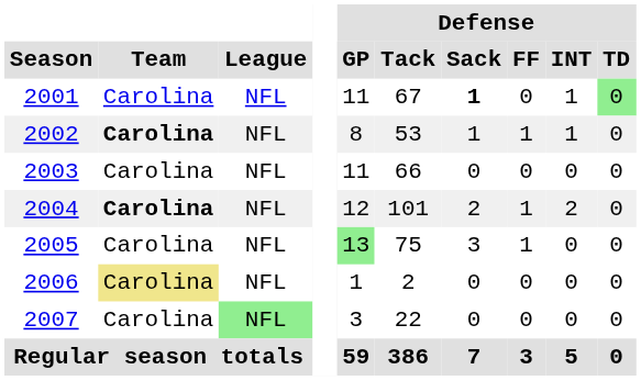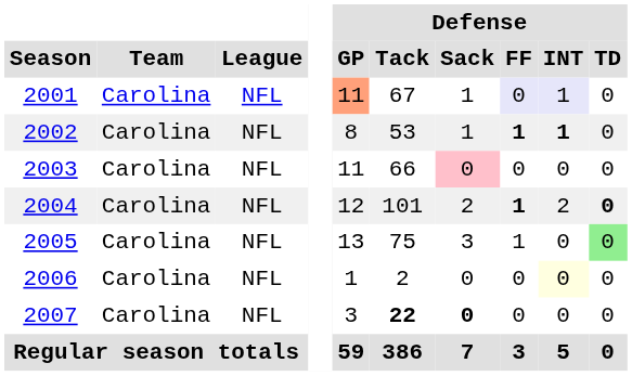2001 | Defense / GP: no background -> lightsalmon background
2001 | Defense / Sack: bold -> normal
2001 | Defense / FF: no background -> lavender background
2001 | Defense / INT: no background -> lavender background
2001 | Defense / TD: lightgreen background -> no background
2002 | Team: bold -> normal
2002 | Defense / FF: normal -> bold
2002 | Defense / INT: normal -> bold
2003 | Defense / Sack: no background -> pink background
2004 | Team: bold -> normal
2004 | Defense / FF: normal -> bold
2004 | Defense / TD: normal -> bold
2005 | Defense / GP: lightgreen background -> no background
2005 | Defense / TD: no background -> lightgreen background
2006 | Team: khaki background -> no background
2006 | Defense / INT: no background -> lightyellow background
2007 | League: lightgreen background -> no background
2007 | Defense / Tack: normal -> bold
2007 | Defense / Sack: normal -> bold
